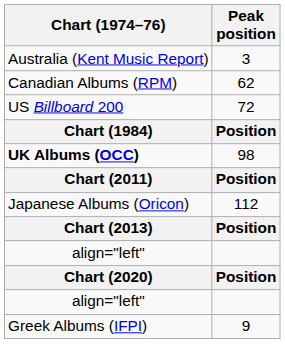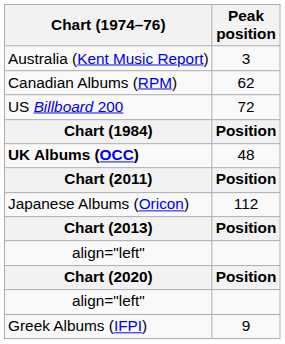row 6 | Peak position: 98 -> 48
